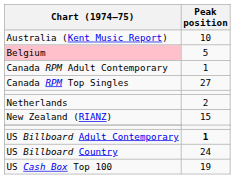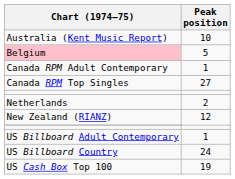row 8 | Peak position: 15 -> 12
row 10 | Peak position: bold -> normal
